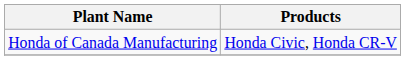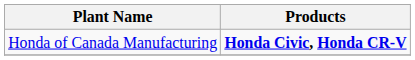Honda of Canada Manufacturing | Products: normal -> bold
